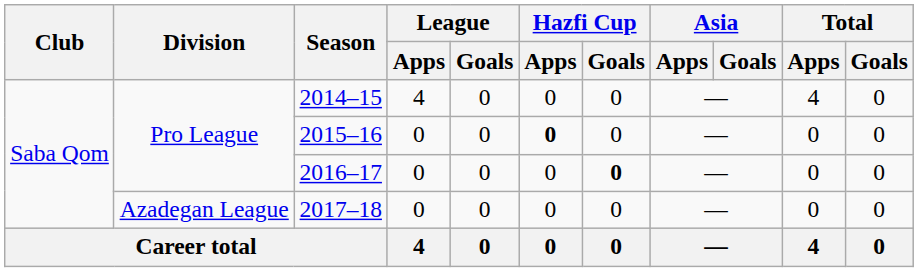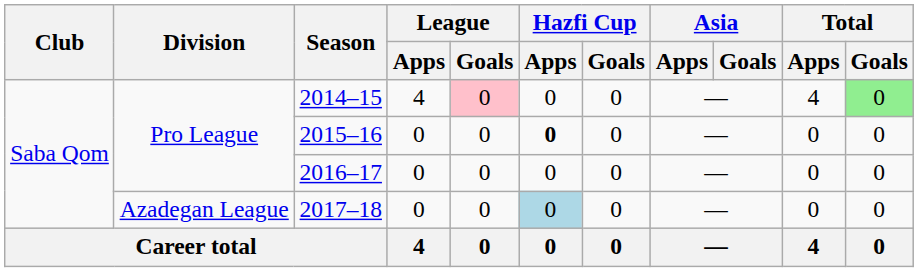2014–15 | League / Goals: no background -> pink background
2014–15 | Total / Goals: no background -> lightgreen background
2016–17 | Hazfi Cup / Goals: bold -> normal
2017–18 | Hazfi Cup / Apps: no background -> lightblue background
